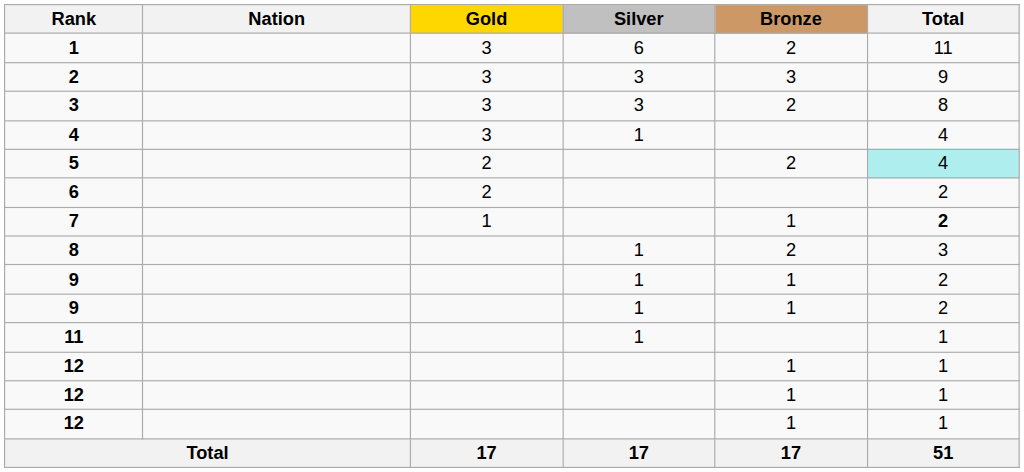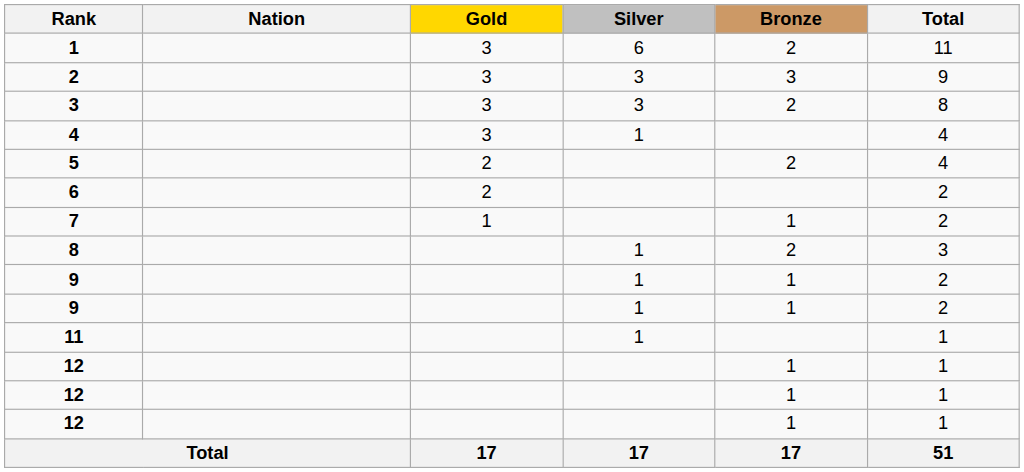5 | Total: paleturquoise background -> no background
7 | Total: bold -> normal
